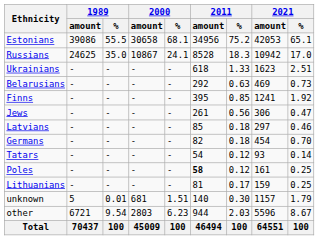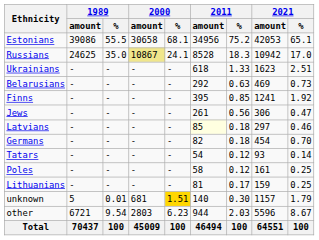Russians | 2000 / amount: no background -> khaki background
Latvians | 2011 / amount: no background -> lightyellow background
Poles | 2011 / amount: bold -> normal
unknown | 2000 / %: no background -> gold background
